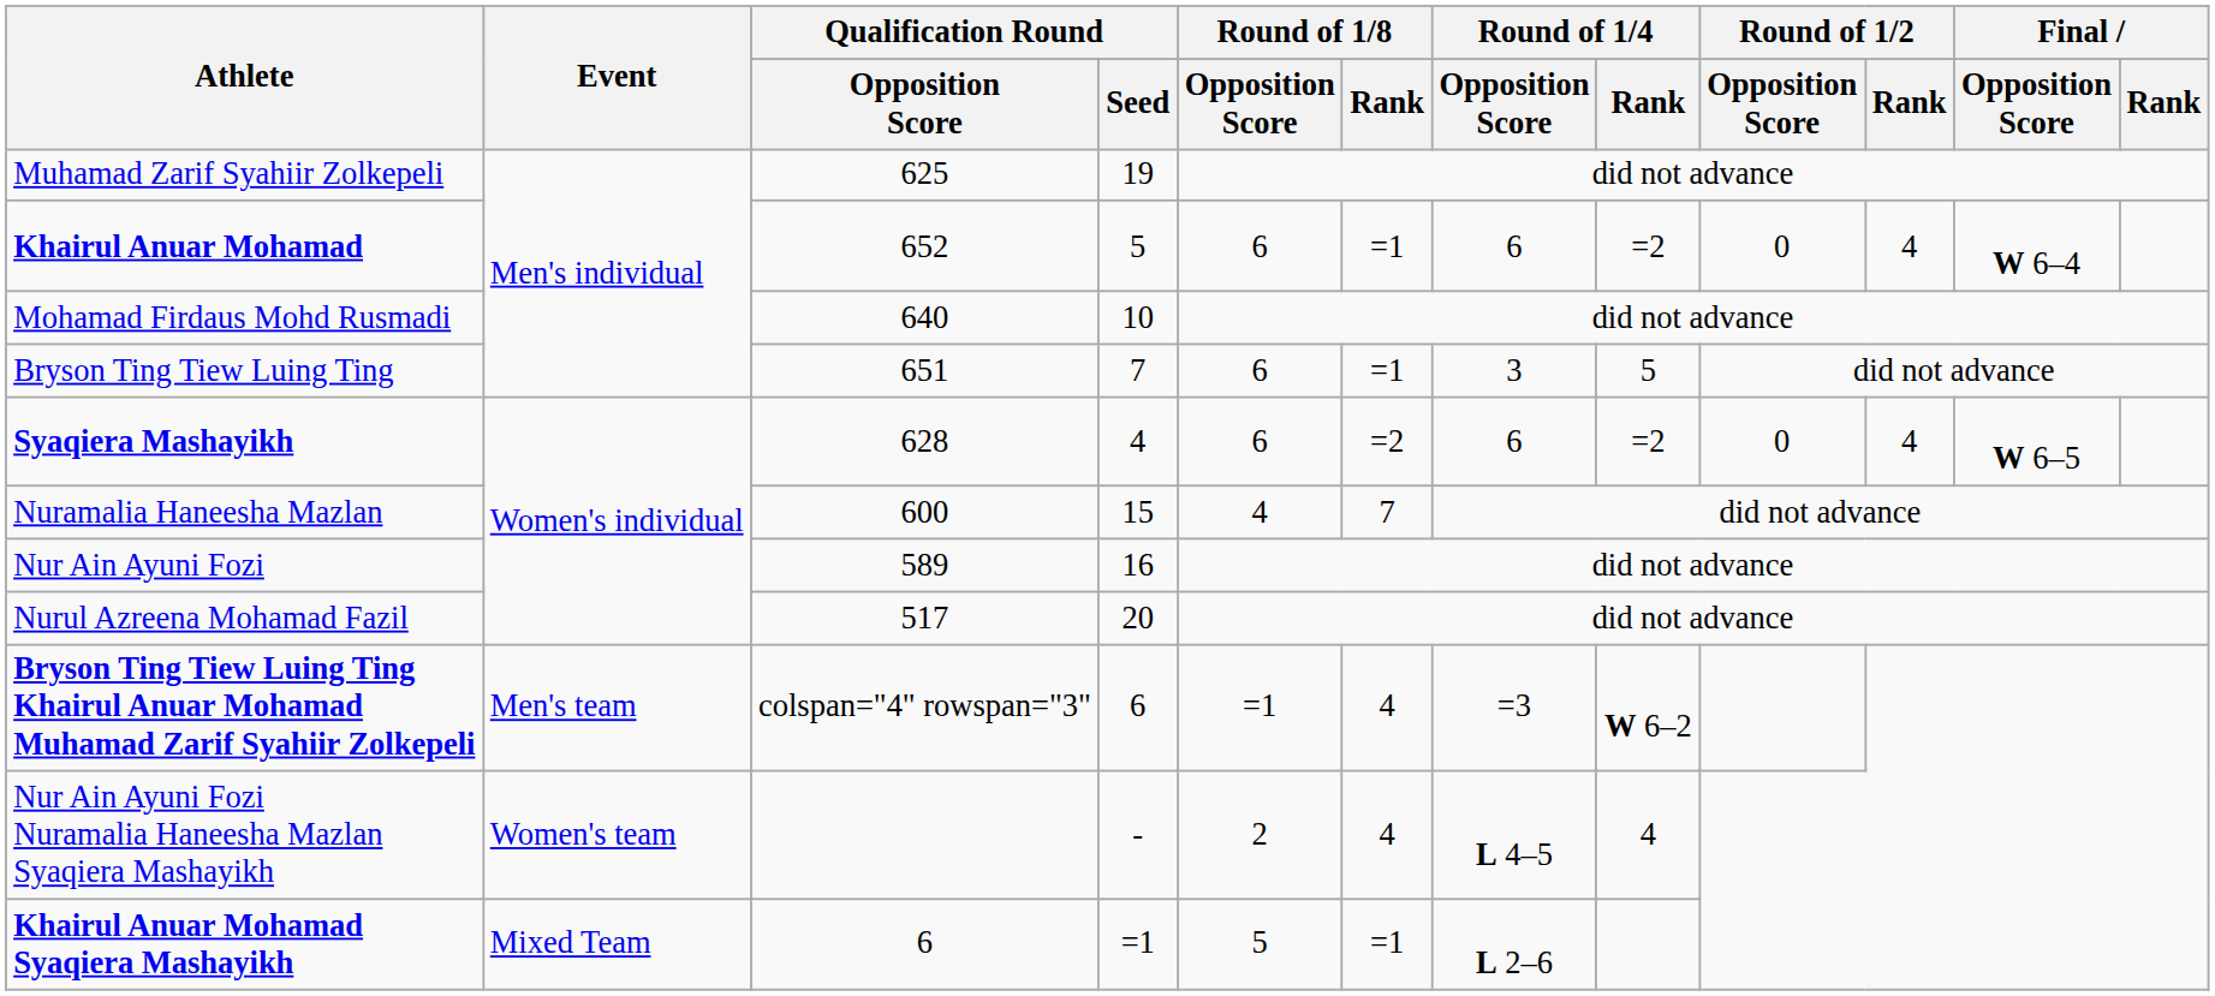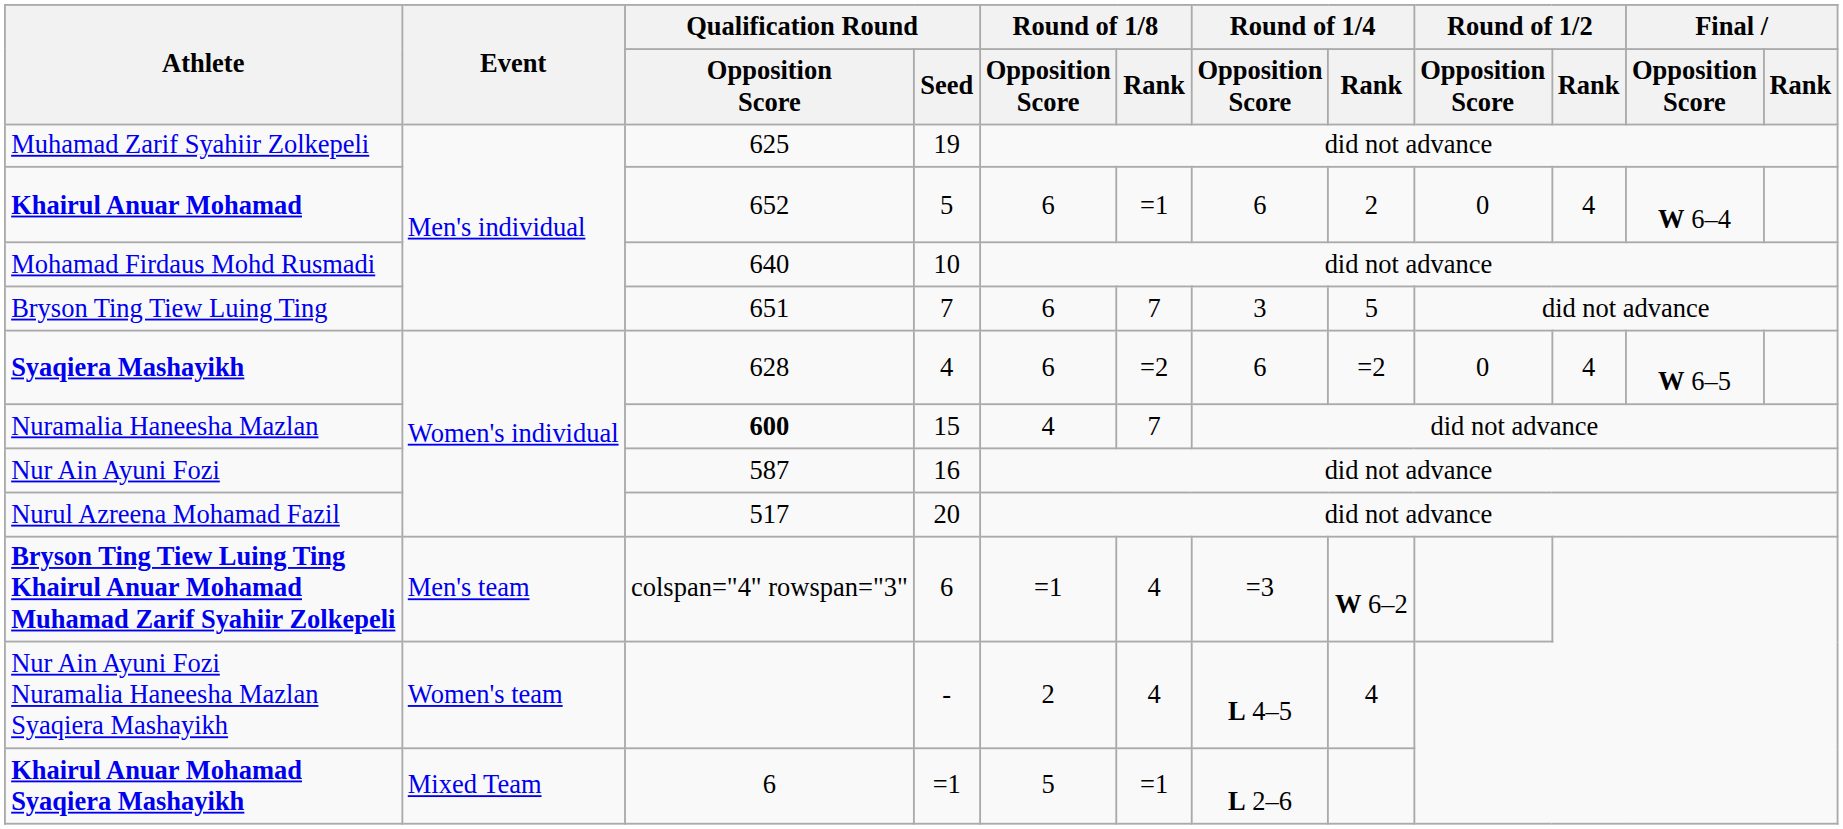Khairul Anuar Mohamad | Round of 1/4 / Rank: =2 -> 2
Bryson Ting Tiew Luing Ting | Round of 1/8 / Rank: =1 -> 7
Nuramalia Haneesha Mazlan | Qualification Round / Opposition Score: normal -> bold
Nur Ain Ayuni Fozi | Qualification Round / Opposition Score: 589 -> 587
